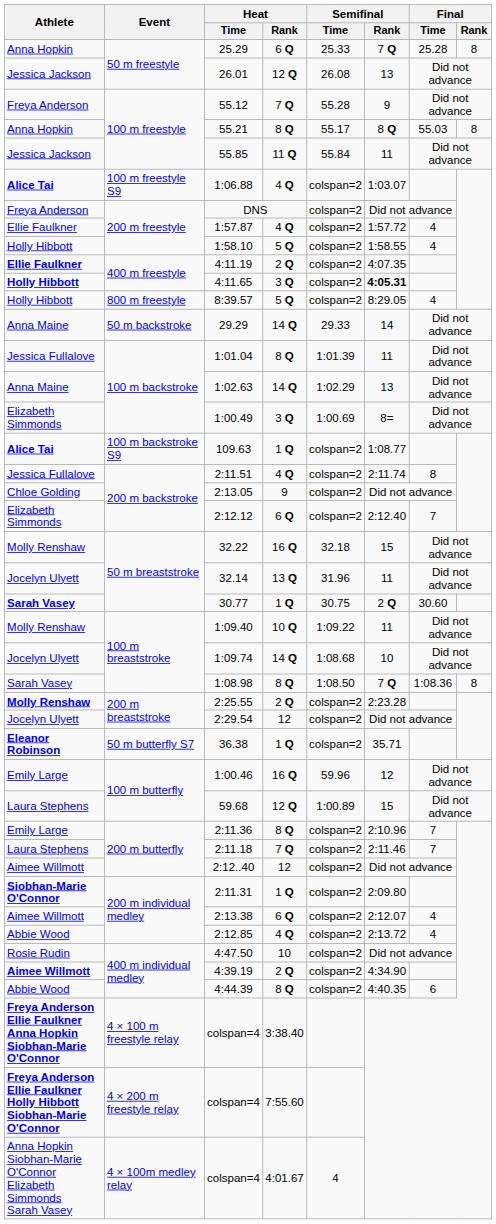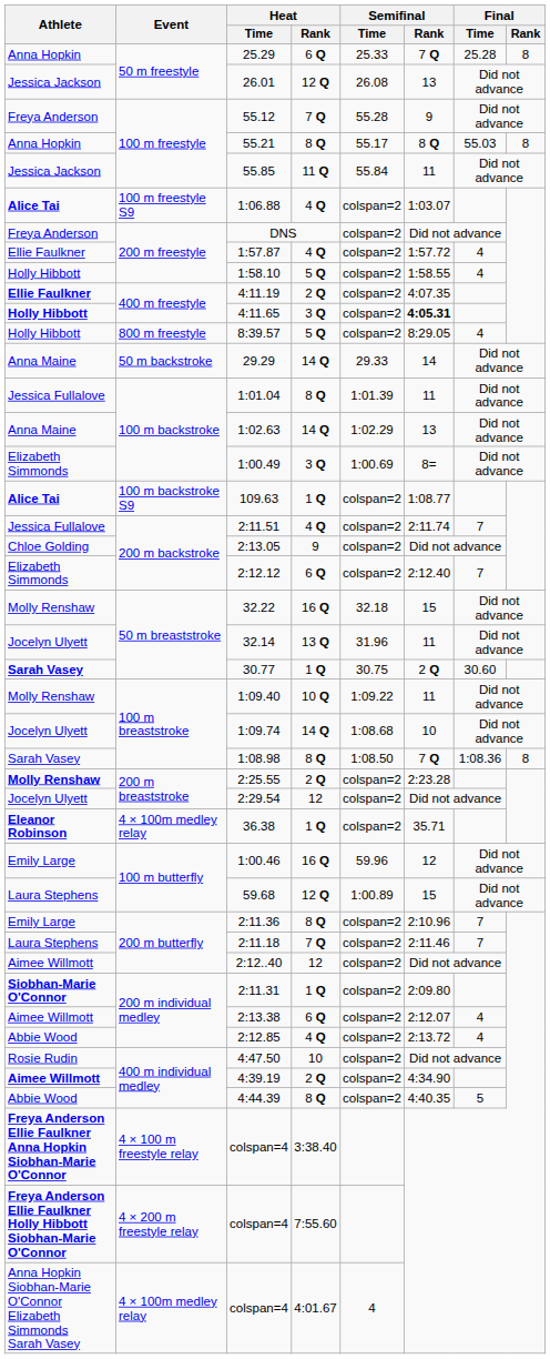2:11.51 | Final / Time: 8 -> 7
36.38 | Event: 50 m butterfly S7 -> 4 × 100m medley relay
4:44.39 | Final / Time: 6 -> 5
